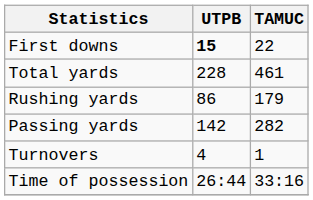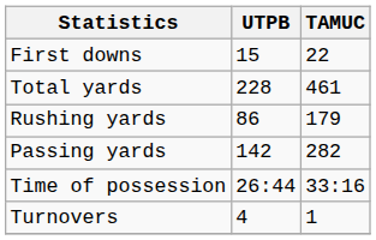First downs | UTPB: bold -> normal
rows swapped: Turnovers <-> Time of possession
